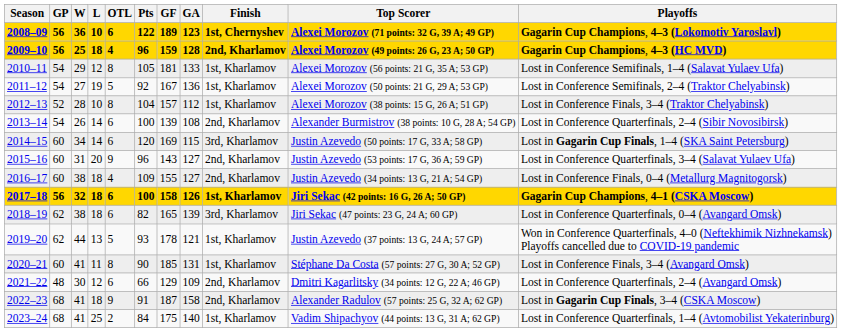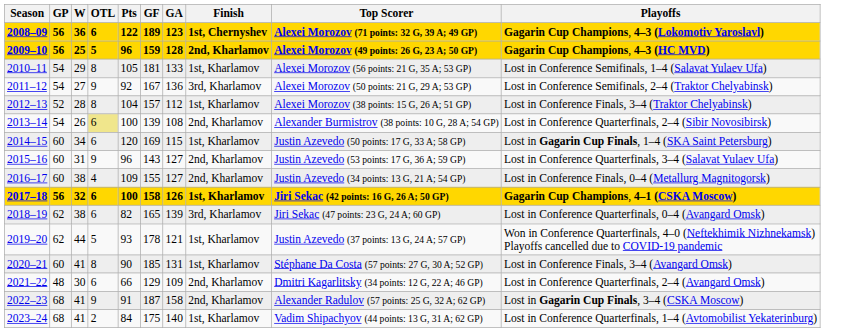- column: L | 10 | 18 | 12 | 19 | 10 | 14 | 14 | 20 | 18 | 18 | 18 | 13 | 11 | 12 | 18 | 25
2009–10 | OTL: 4 -> 5
2011–12 | OTL: 5 -> 9
2011–12 | Finish: 1st, Kharlamov -> 3rd, Kharlamov
2013–14 | OTL: no background -> khaki background
2014–15 | Finish: 3rd, Kharlamov -> 1st, Kharlamov
